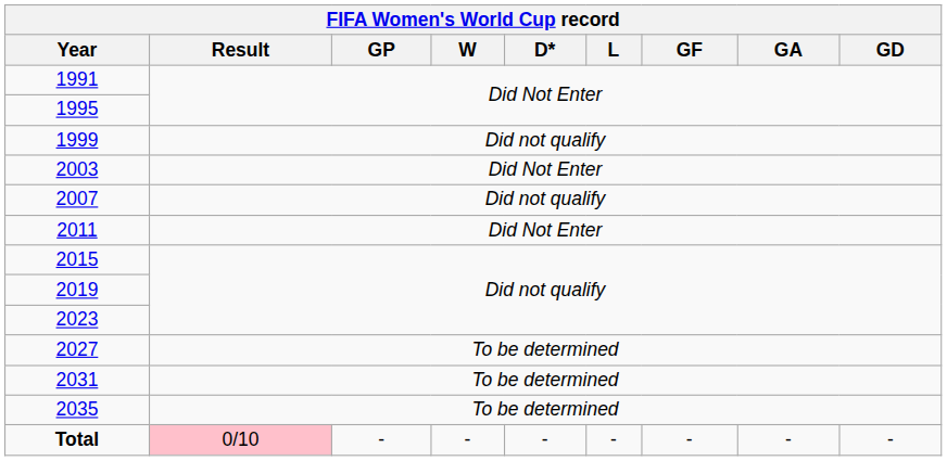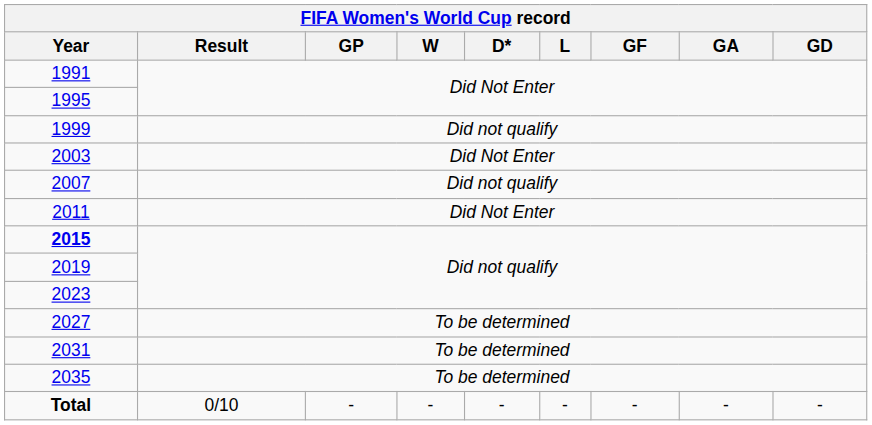2015 | Year: normal -> bold
Total | Result: pink background -> no background
